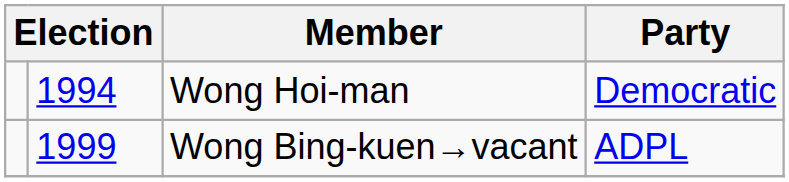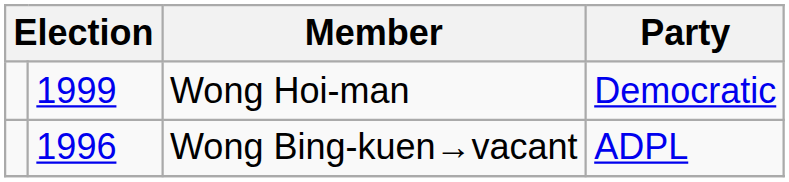Wong Hoi-man | column 2: 1994 -> 1999
Wong Bing-kuen→vacant | column 2: 1999 -> 1996
